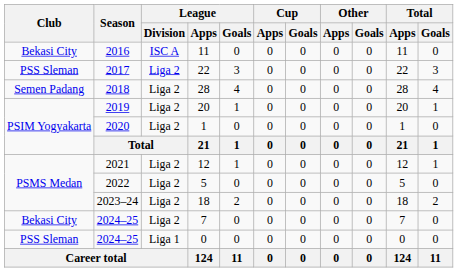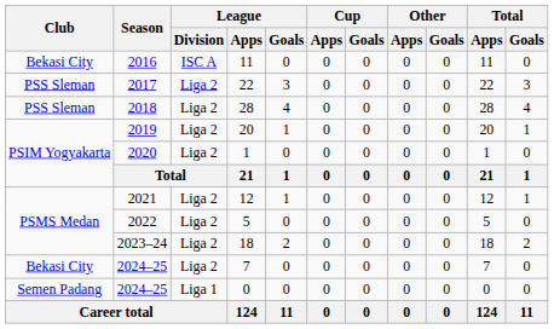row 5 | Club: Semen Padang -> PSS Sleman
row 13 | Club: PSS Sleman -> Semen Padang
